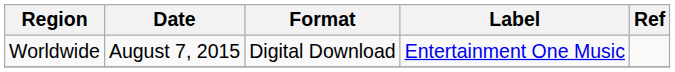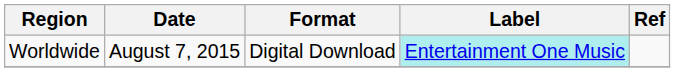Worldwide | Label: no background -> paleturquoise background
